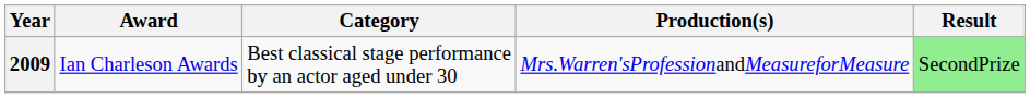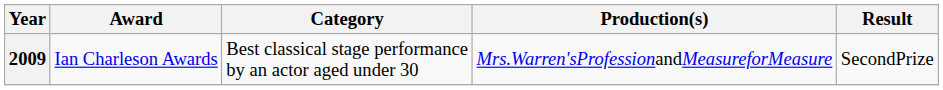2009 | Result: lightgreen background -> no background
